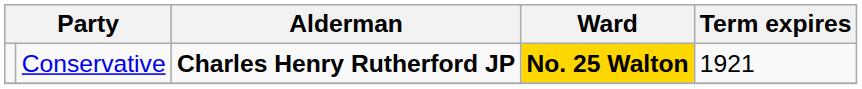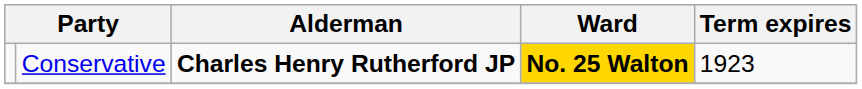Conservative | Term expires: 1921 -> 1923
